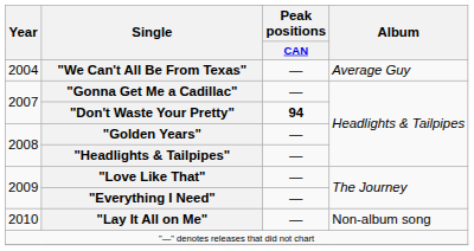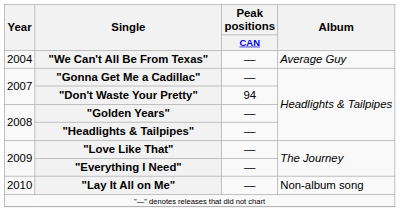"Don't Waste Your Pretty" | Peak positions / CAN: bold -> normal
